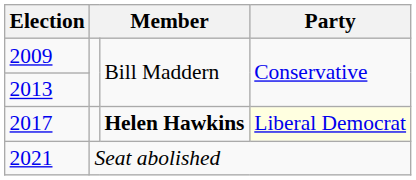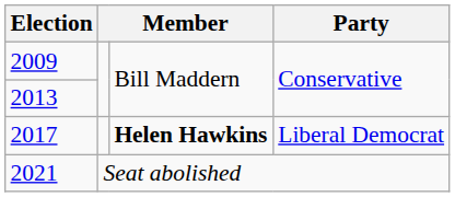2017 | Party: lightyellow background -> no background
